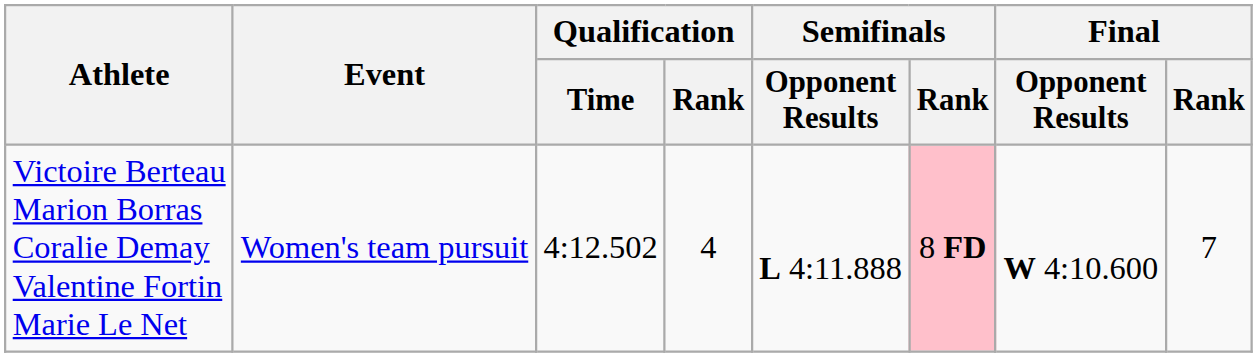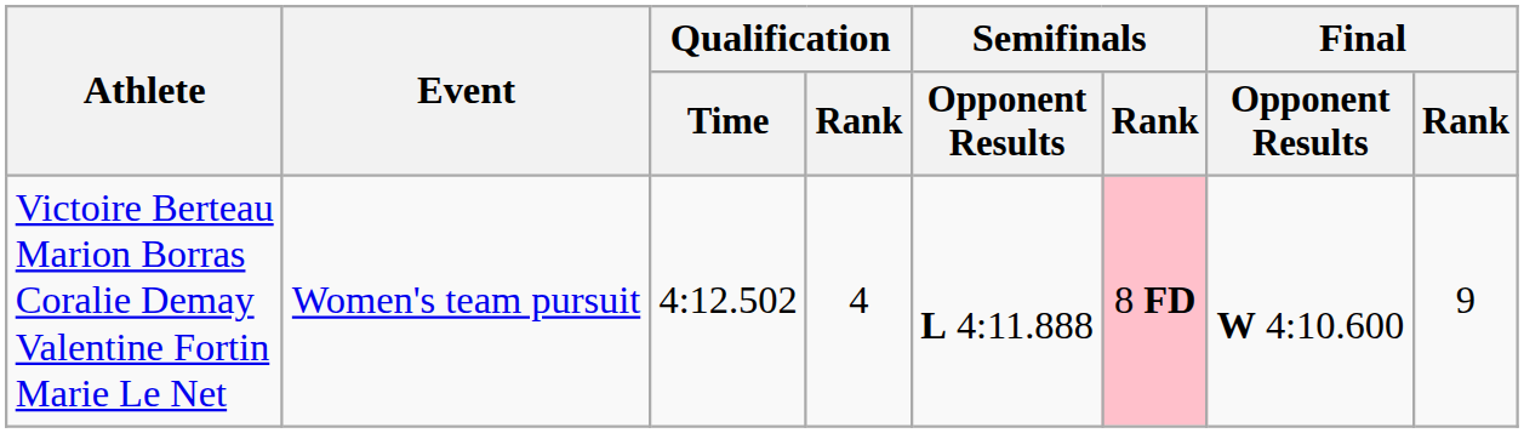row 3 | Final / Rank: 7 -> 9
